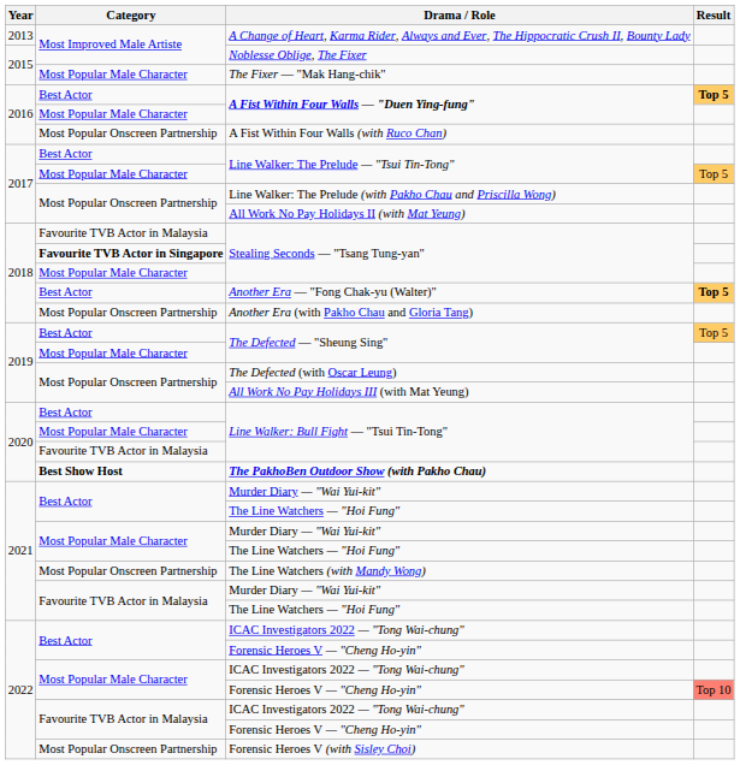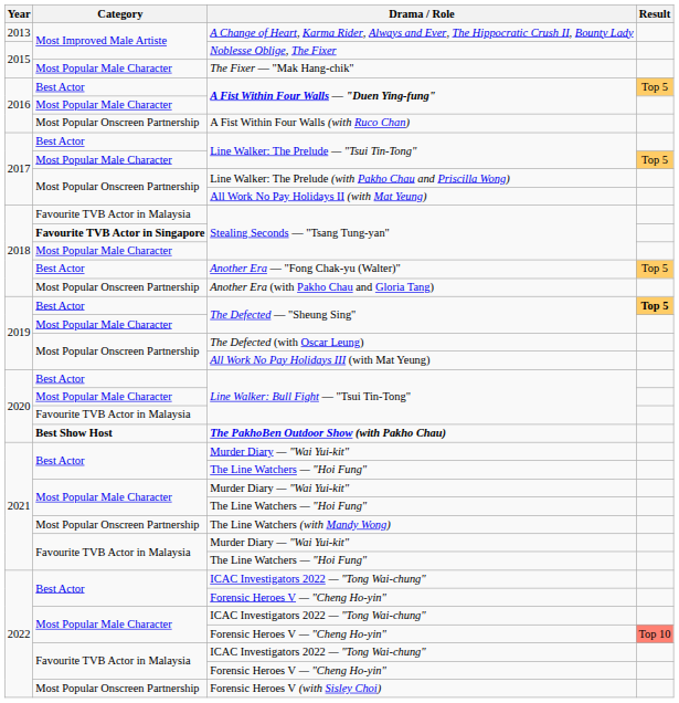Best Actor / A Fist Within Four Walls — "Duen Ying-fung" | Result: bold -> normal
Another Era — "Fong Chak-yu (Walter)" | Result: bold -> normal
Best Actor / The Defected — "Sheung Sing" | Result: normal -> bold
